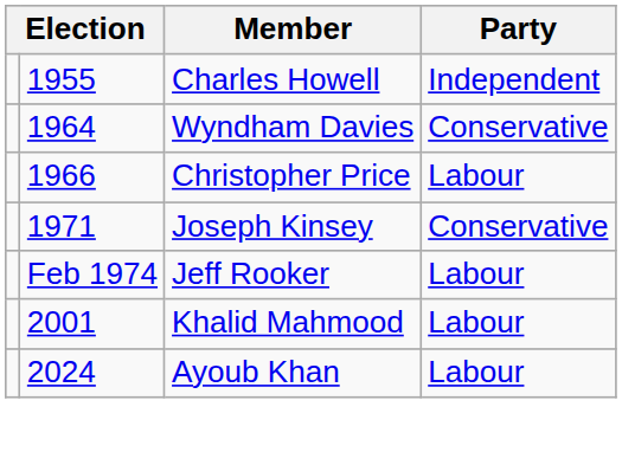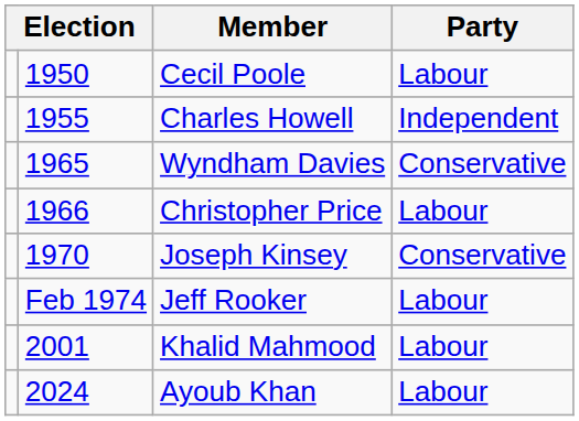+ row: 1950 | Cecil Poole | Labour
Wyndham Davies | column 2: 1964 -> 1965
Joseph Kinsey | column 2: 1971 -> 1970
